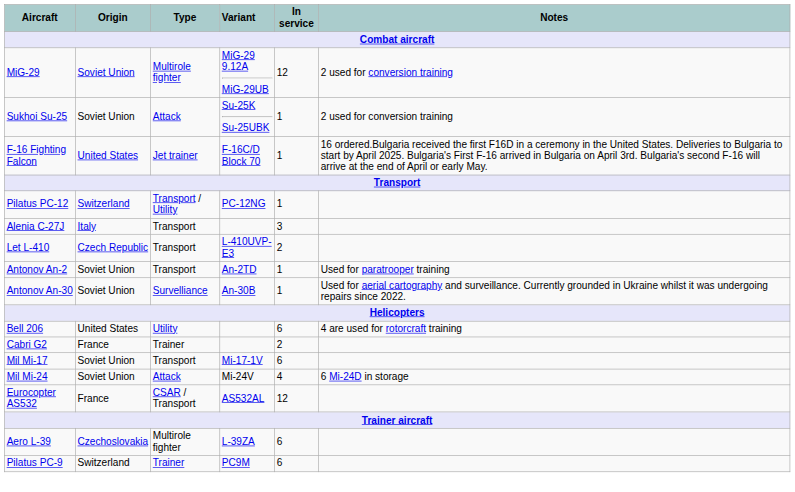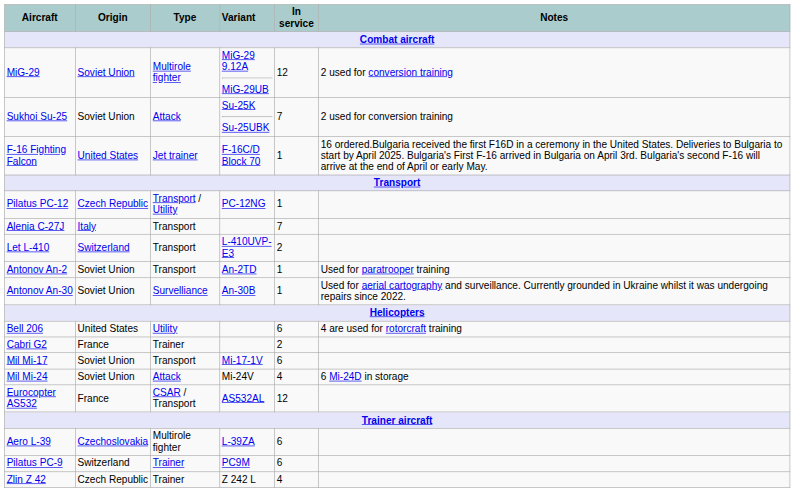Sukhoi Su-25 | In service: 1 -> 7
Pilatus PC-12 | Origin: Switzerland -> Czech Republic
Alenia C-27J | In service: 3 -> 7
Let L-410 | Origin: Czech Republic -> Switzerland
+ row: Zlin Z 42 | Czech Republic | Trainer | Z 242 L | 4
